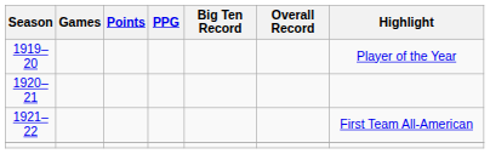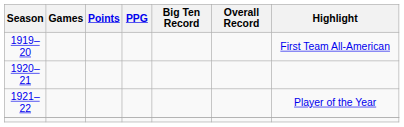1919–20 | Highlight: Player of the Year -> First Team All-American
1921–22 | Highlight: First Team All-American -> Player of the Year
